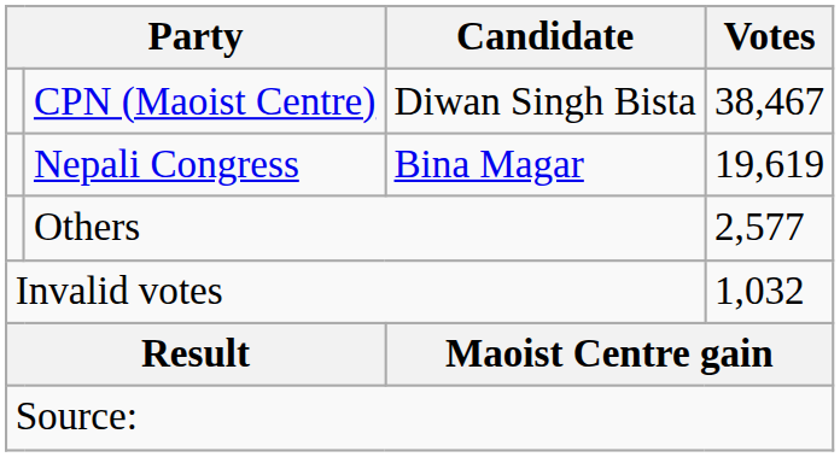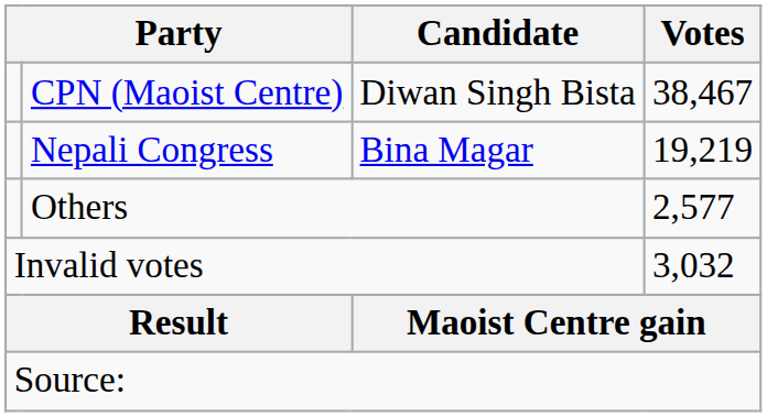Nepali Congress | Votes: 19,619 -> 19,219
Invalid votes | Votes: 1,032 -> 3,032
